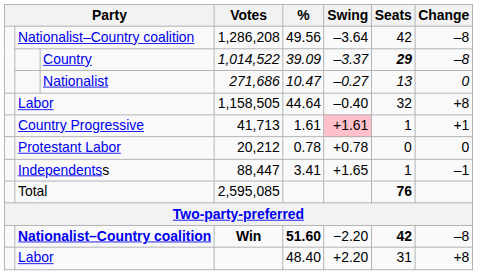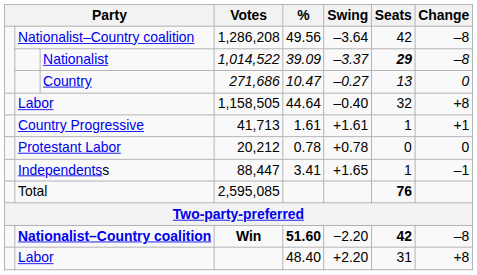1,014,522 | column 3: Country -> Nationalist
271,686 | column 3: Nationalist -> Country
41,713 | Swing: pink background -> no background
